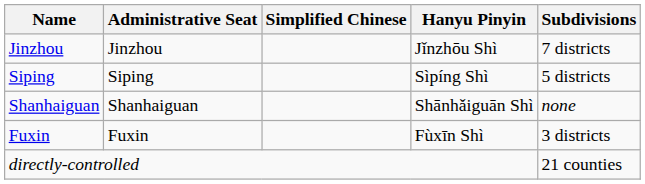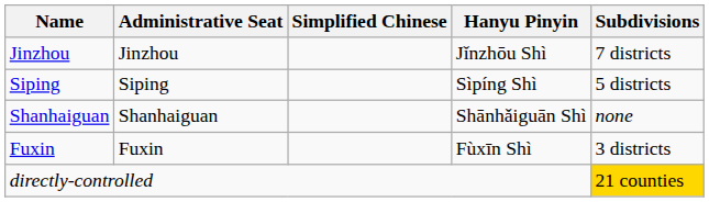directly-controlled | Subdivisions: no background -> gold background
